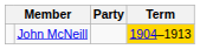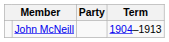John McNeill | Term: gold background -> no background
